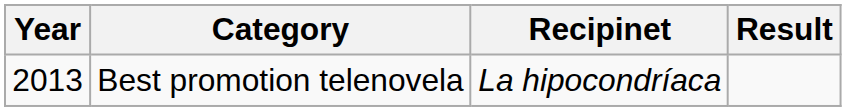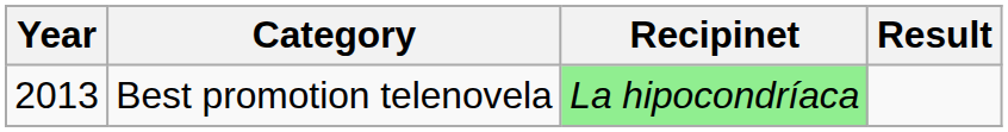Best promotion telenovela | Recipinet: no background -> lightgreen background
